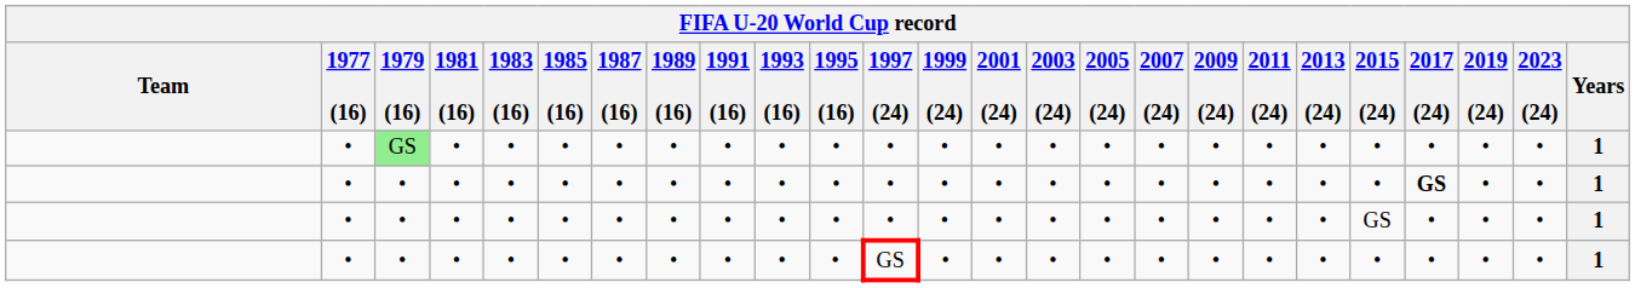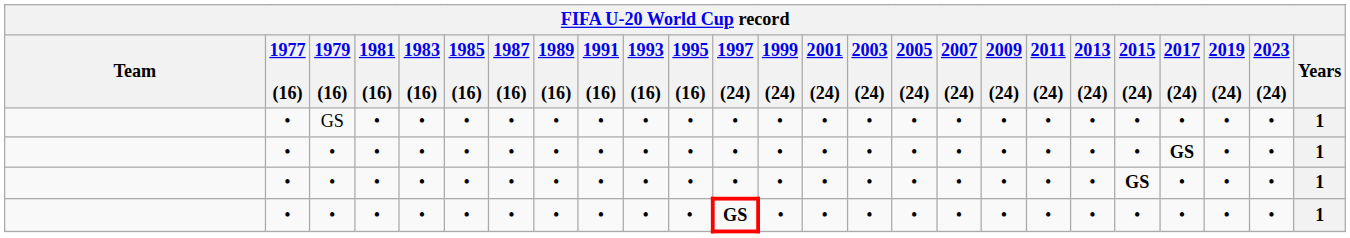row 3 | 1979 (16): lightgreen background -> no background
row 5 | 2015 (24): normal -> bold
row 6 | 1997 (24): normal -> bold
